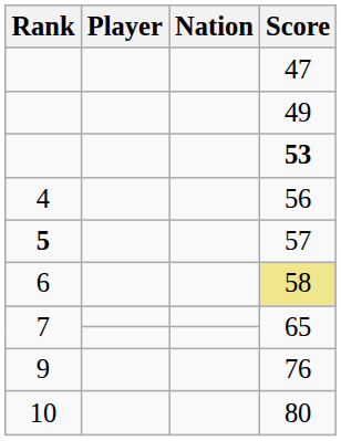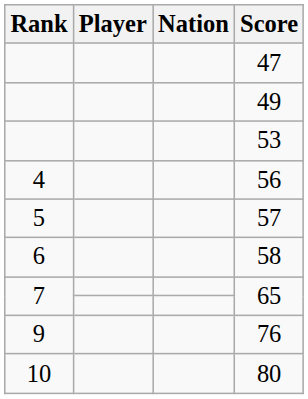53 | Score: bold -> normal
57 | Rank: bold -> normal
58 | Score: khaki background -> no background
